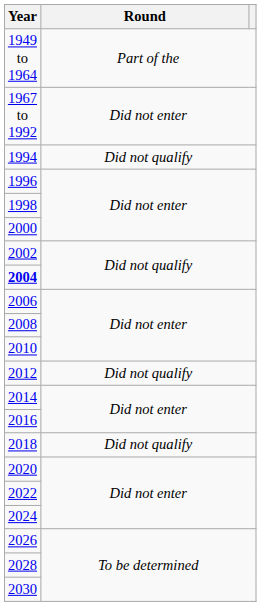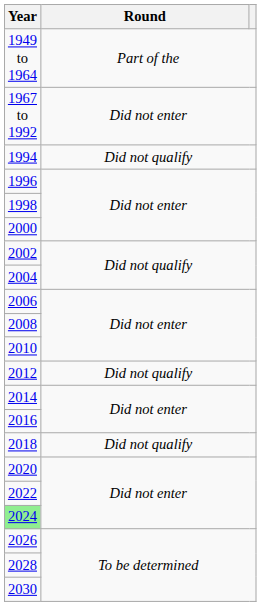2004 | Year: bold -> normal
2024 | Year: no background -> lightgreen background
